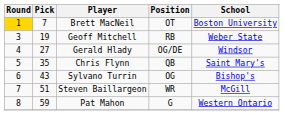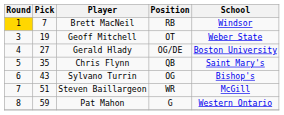Brett MacNeil | Position: OT -> RB
Brett MacNeil | School: Boston University -> Windsor
Geoff Mitchell | Position: RB -> OT
Gerald Hlady | School: Windsor -> Boston University
